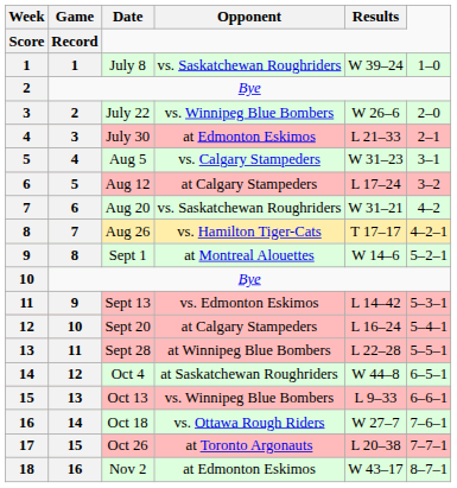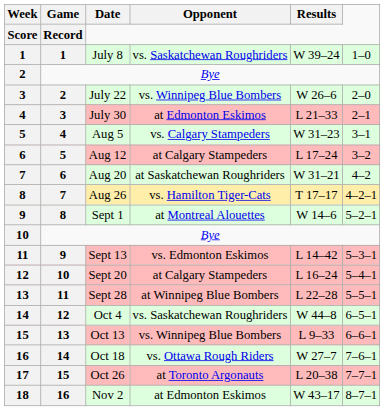Aug 20 | Opponent: vs. Saskatchewan Roughriders -> at Saskatchewan Roughriders
Oct 4 | Opponent: at Saskatchewan Roughriders -> vs. Saskatchewan Roughriders
